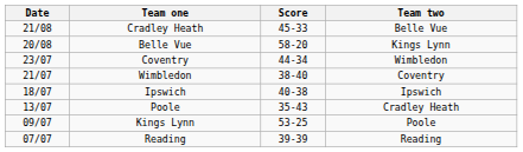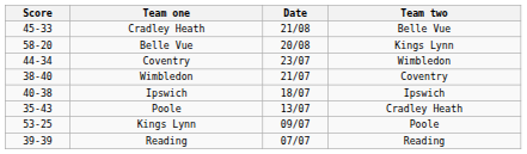columns swapped: Date <-> Score
